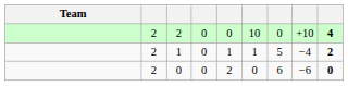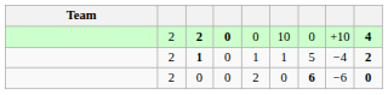row 2 | column 3: normal -> bold
row 2 | column 4: normal -> bold
row 3 | column 3: normal -> bold
row 4 | column 7: normal -> bold
